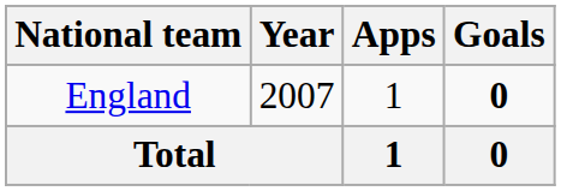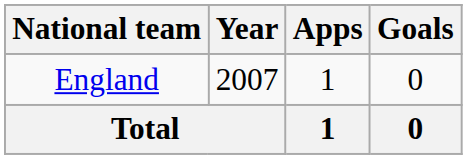England | Goals: bold -> normal
